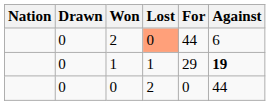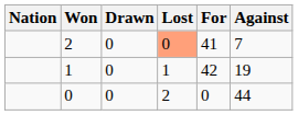columns swapped: Won <-> Drawn
row 2 | For: 44 -> 41
row 2 | Against: 6 -> 7
row 3 | For: 29 -> 42
row 3 | Against: bold -> normal
